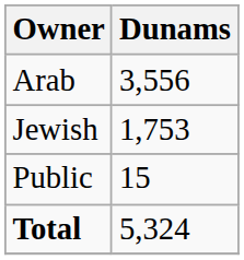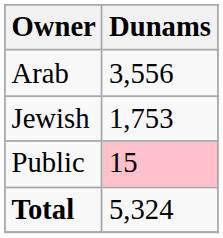Public | Dunams: no background -> pink background
